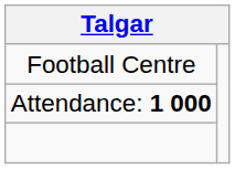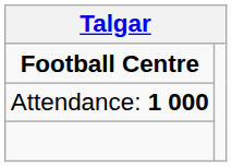Football Centre | column 1: normal -> bold
